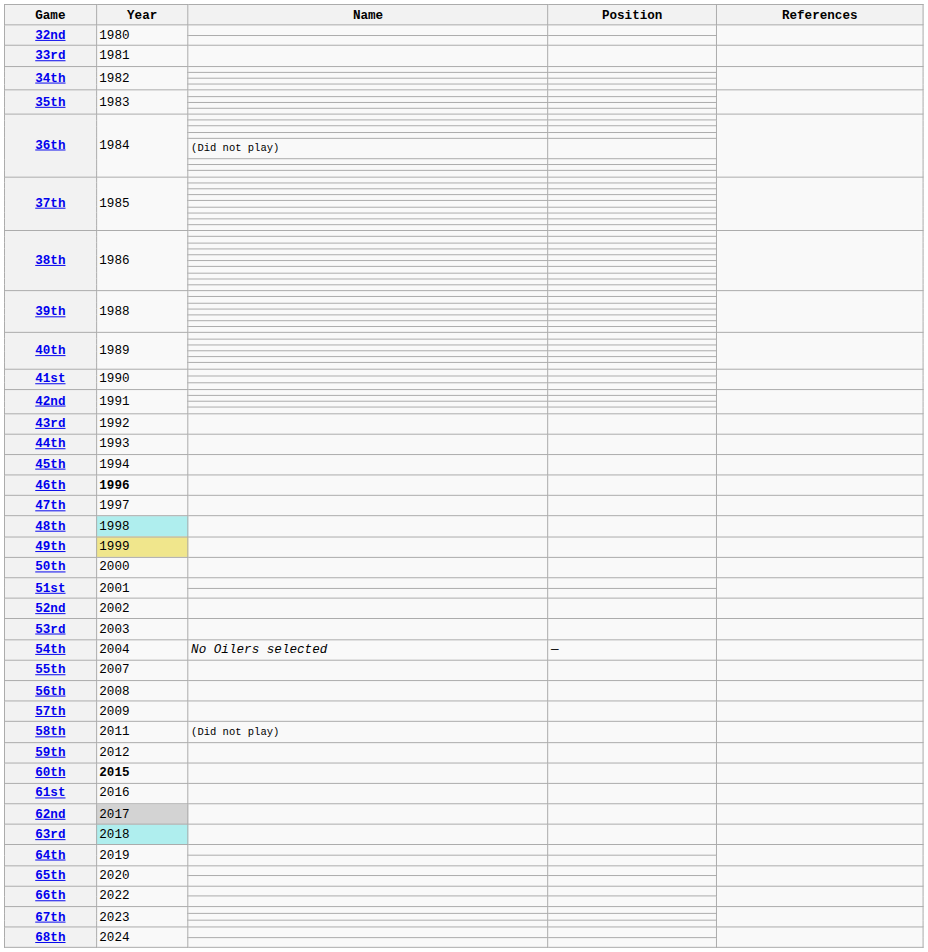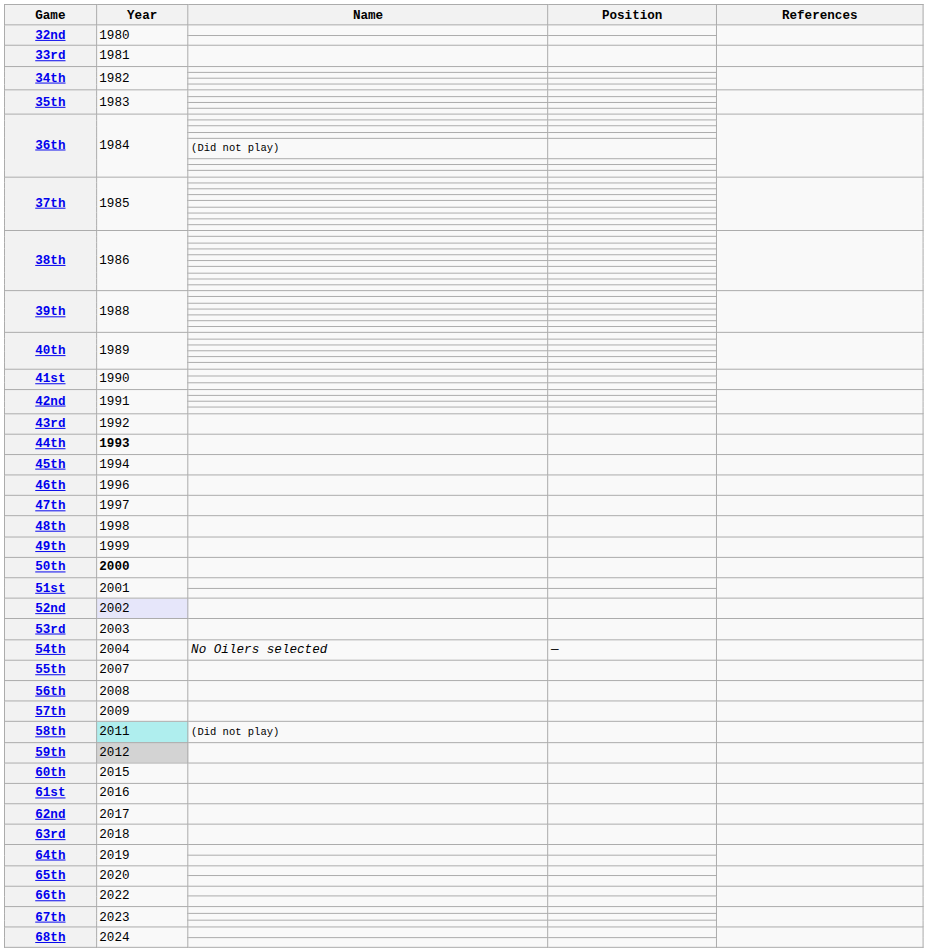44th | Year: normal -> bold
46th | Year: bold -> normal
48th | Year: paleturquoise background -> no background
49th | Year: khaki background -> no background
50th | Year: normal -> bold
52nd | Year: no background -> lavender background
58th | Year: no background -> paleturquoise background
59th | Year: no background -> lightgrey background
60th | Year: bold -> normal
62nd | Year: lightgrey background -> no background
63rd | Year: paleturquoise background -> no background
